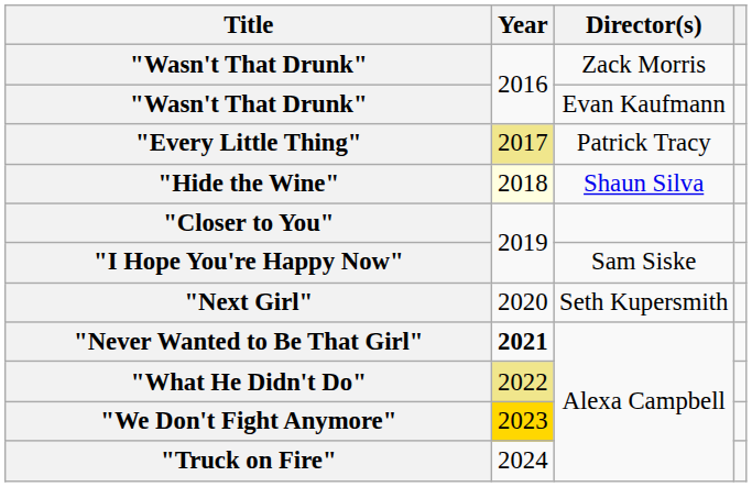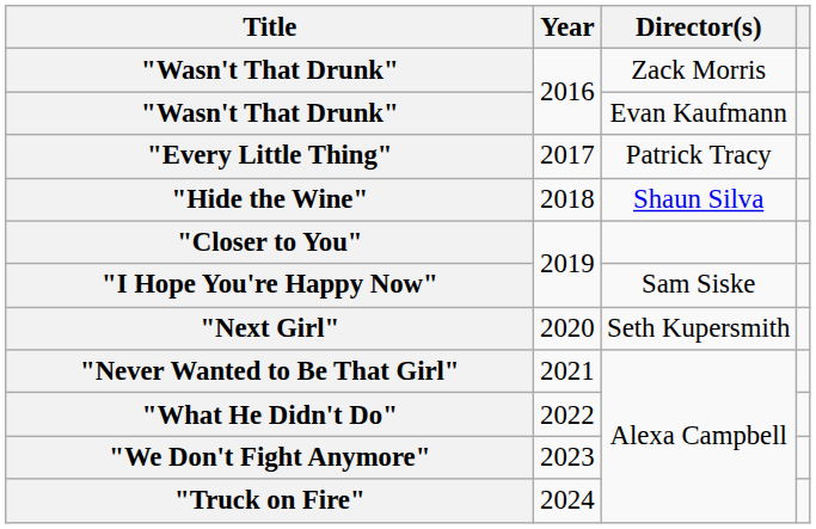"Every Little Thing" | Year: khaki background -> no background
"Hide the Wine" | Year: lightyellow background -> no background
"Never Wanted to Be That Girl" | Year: bold -> normal
"What He Didn't Do" | Year: khaki background -> no background
"We Don't Fight Anymore" | Year: gold background -> no background
